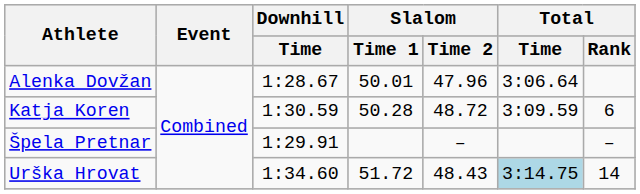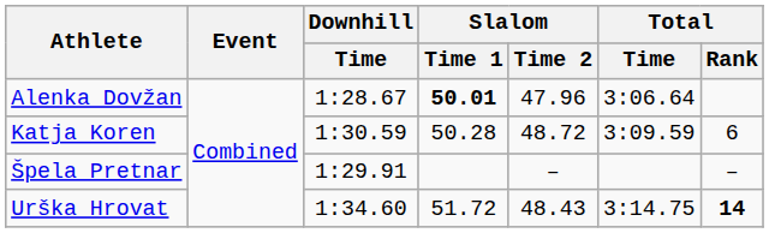row 3 | Slalom / Time 1: normal -> bold
row 6 | Total / Time: lightblue background -> no background
row 6 | Total / Rank: normal -> bold
